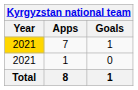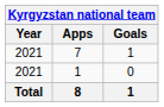7 | Year: gold background -> no background
